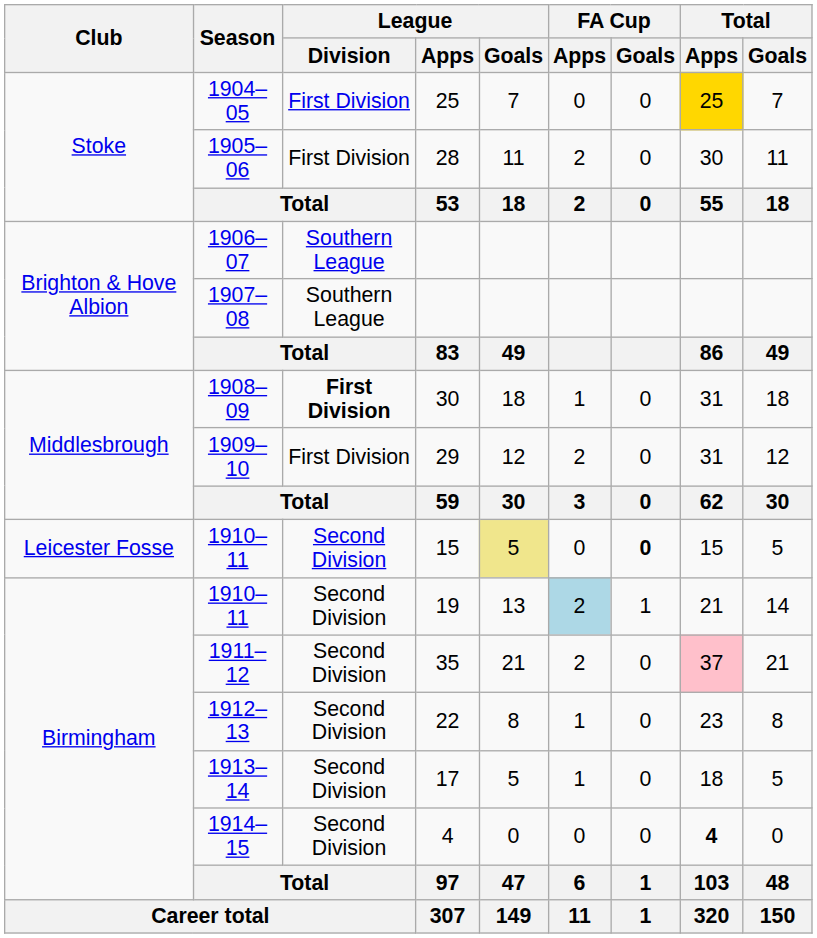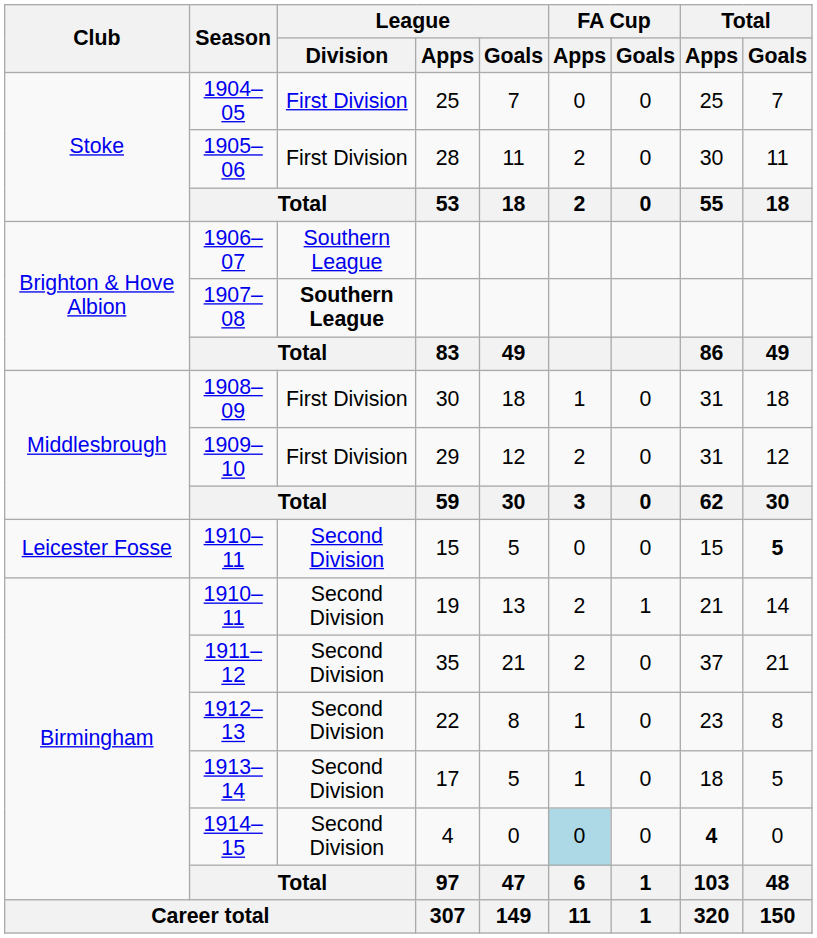1904–05 | Total / Apps: gold background -> no background
1907–08 | League / Division: normal -> bold
1908–09 | League / Division: bold -> normal
1910–11 / 15 | League / Goals: khaki background -> no background
1910–11 / 15 | FA Cup / Goals: bold -> normal
1910–11 / 15 | Total / Goals: normal -> bold
1910–11 / 19 | FA Cup / Apps: lightblue background -> no background
1911–12 | Total / Apps: pink background -> no background
1914–15 | FA Cup / Apps: no background -> lightblue background
